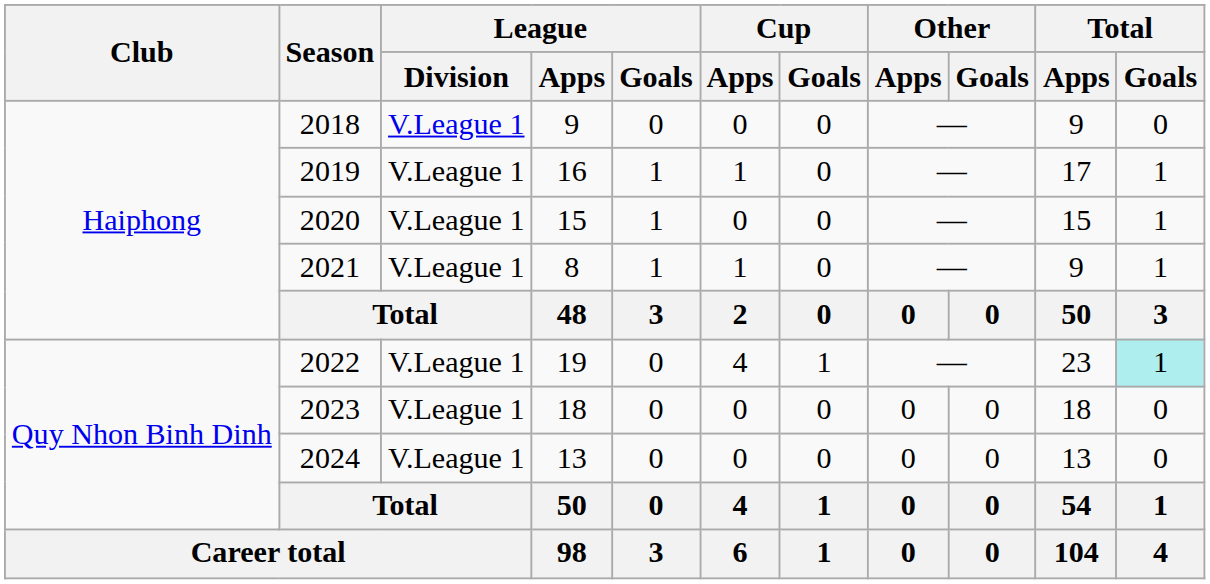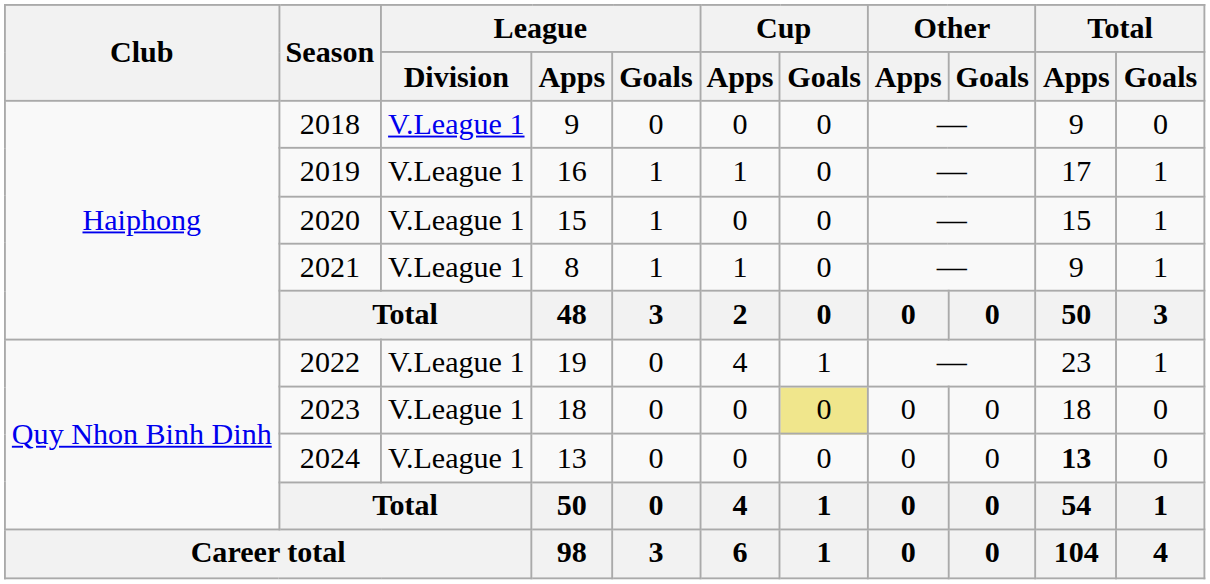2022 | Total / Goals: paleturquoise background -> no background
2023 | Cup / Goals: no background -> khaki background
2024 | Total / Apps: normal -> bold
